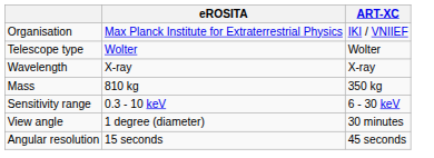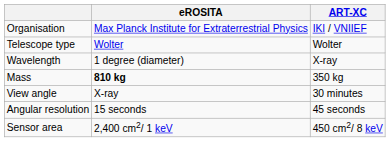Wavelength | eROSITA: X-ray -> 1 degree (diameter)
Mass | eROSITA: normal -> bold
- row: Sensitivity range | 0.3 - 10 keV | 6 - 30 keV
View angle | eROSITA: 1 degree (diameter) -> X-ray
+ row: Sensor area | 2,400 cm2/ 1 keV | 450 cm2/ 8 keV
